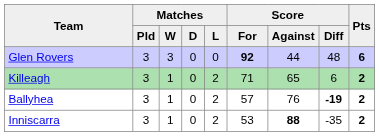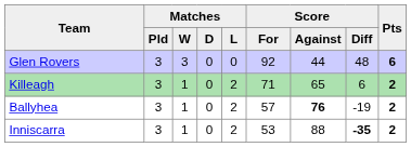Glen Rovers | Score / For: bold -> normal
Ballyhea | Score / Against: normal -> bold
Ballyhea | Score / Diff: bold -> normal
Inniscarra | Score / Against: bold -> normal
Inniscarra | Score / Diff: normal -> bold
